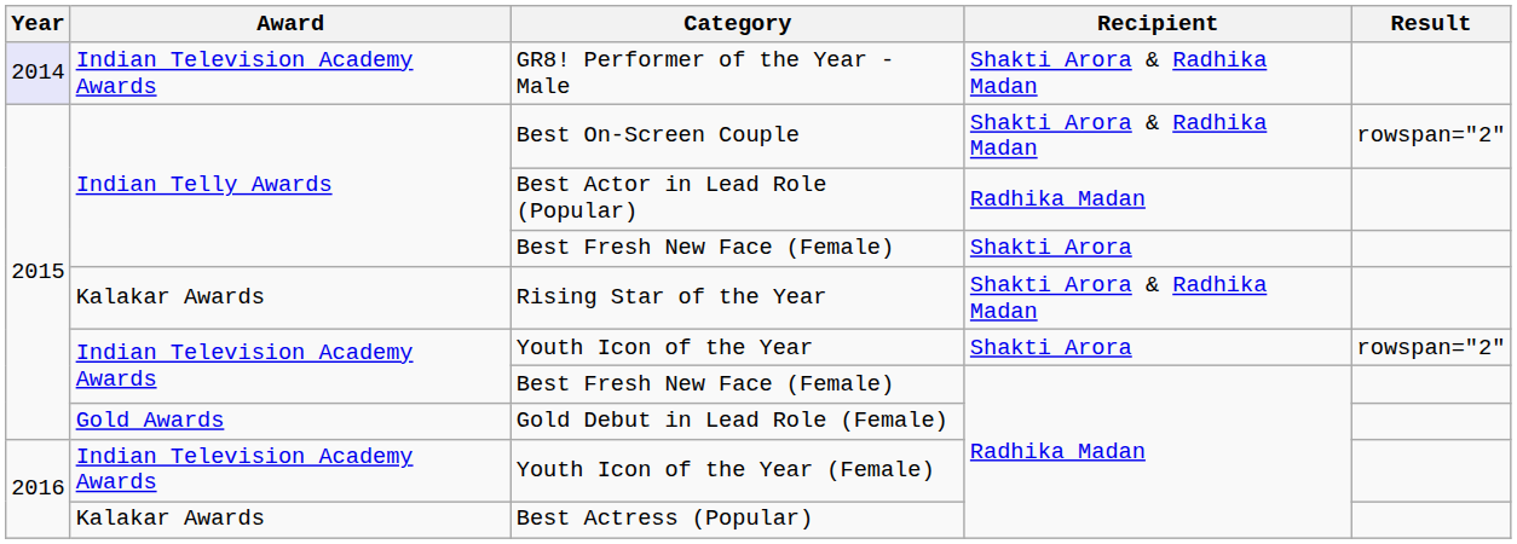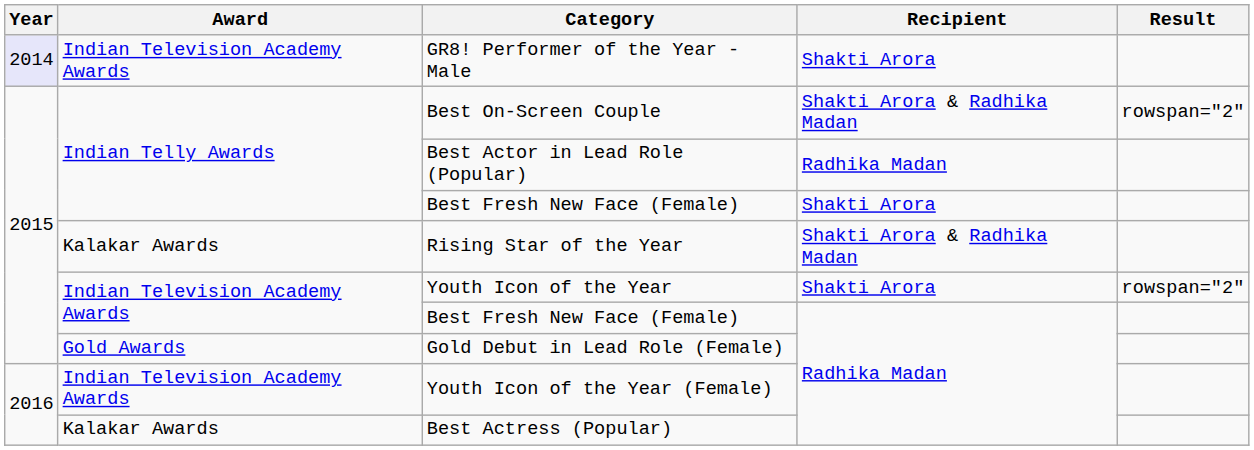GR8! Performer of the Year - Male | Recipient: Shakti Arora & Radhika Madan -> Shakti Arora
